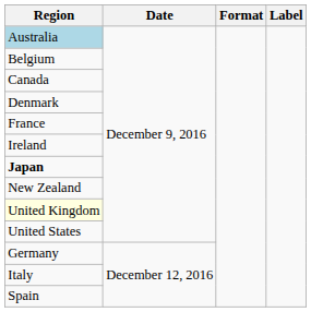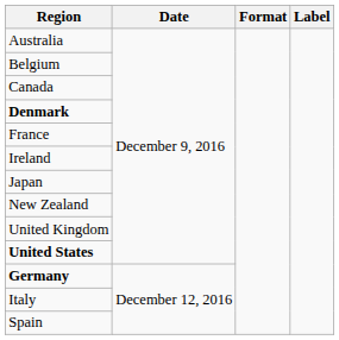Australia | Region: lightblue background -> no background
Denmark | Region: normal -> bold
Japan | Region: bold -> normal
United Kingdom | Region: lightyellow background -> no background
United States | Region: normal -> bold
Germany | Region: normal -> bold
